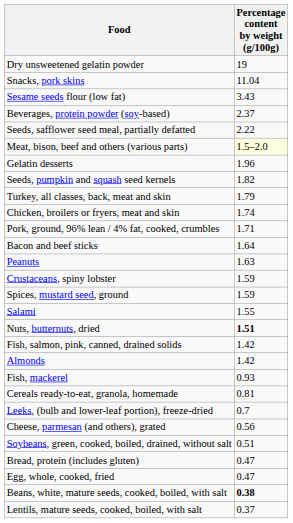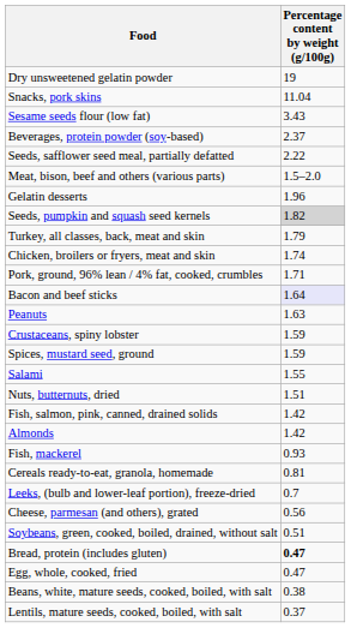Meat, bison, beef and others (various parts) | Percentage content by weight (g/100g): lightyellow background -> no background
Seeds, pumpkin and squash seed kernels | Percentage content by weight (g/100g): no background -> lightgrey background
Bacon and beef sticks | Percentage content by weight (g/100g): no background -> lavender background
Nuts, butternuts, dried | Percentage content by weight (g/100g): bold -> normal
Bread, protein (includes gluten) | Percentage content by weight (g/100g): normal -> bold
Beans, white, mature seeds, cooked, boiled, with salt | Percentage content by weight (g/100g): bold -> normal
